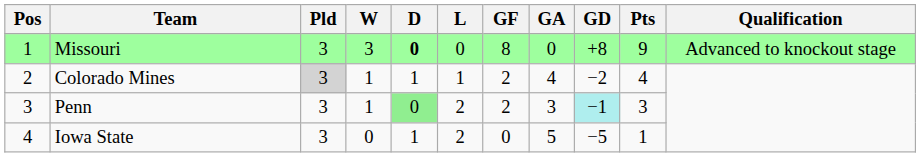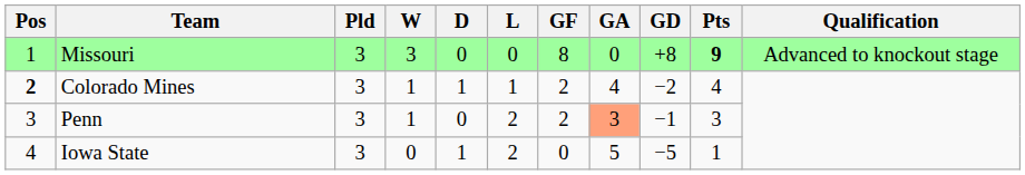Missouri | D: bold -> normal
Missouri | Pts: normal -> bold
Colorado Mines | Pos: normal -> bold
Colorado Mines | Pld: lightgrey background -> no background
Penn | D: lightgreen background -> no background
Penn | GA: no background -> lightsalmon background
Penn | GD: paleturquoise background -> no background
